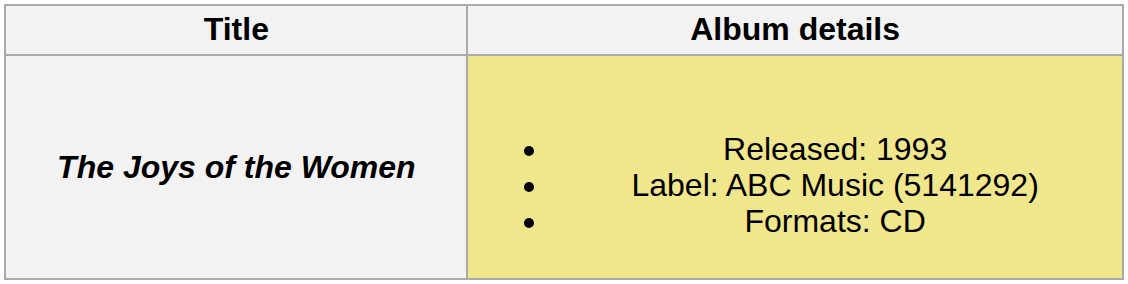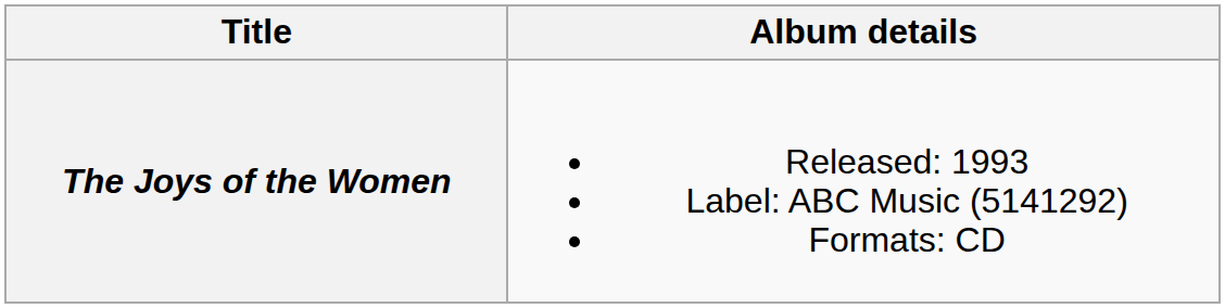The Joys of the Women | Album details: khaki background -> no background
